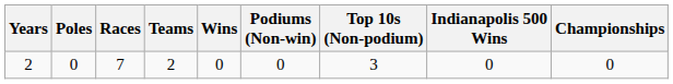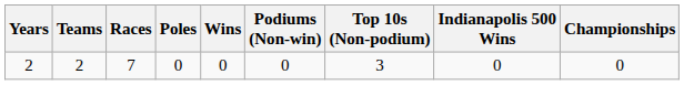columns swapped: Teams <-> Poles
